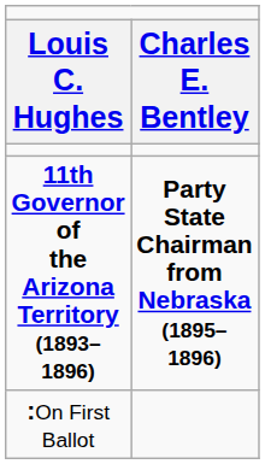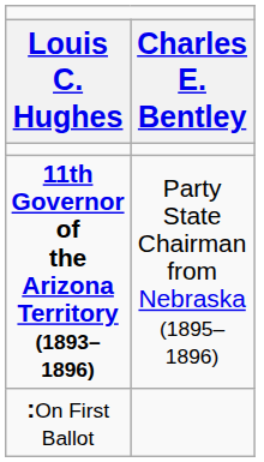row 4 | column 2: bold -> normal
